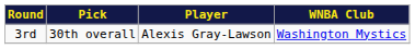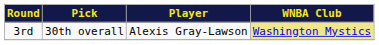row 2 | WNBA Club: no background -> khaki background
